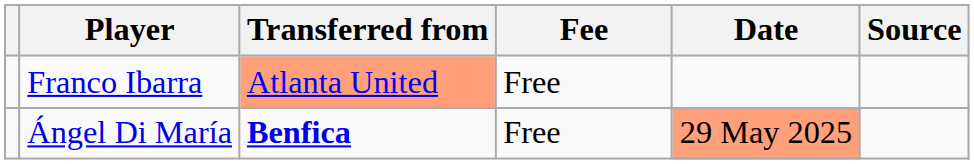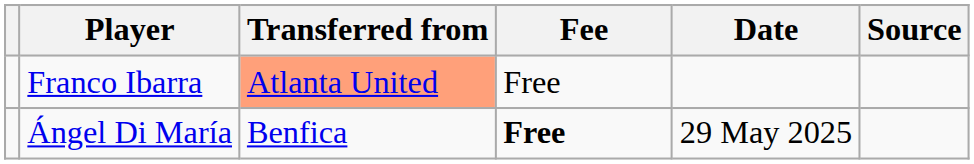Ángel Di María | Transferred from: bold -> normal
Ángel Di María | Fee: normal -> bold
Ángel Di María | Date: lightsalmon background -> no background
